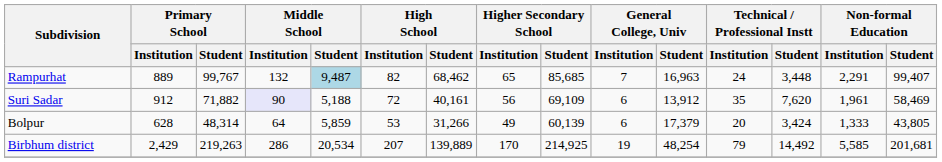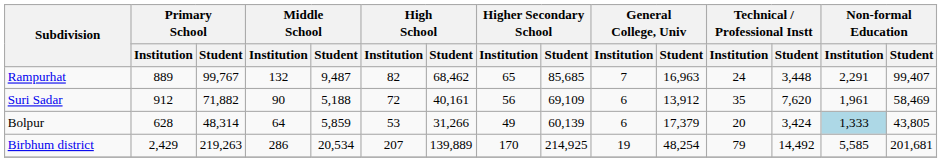Rampurhat | Middle School / Student: lightblue background -> no background
Suri Sadar | Middle School / Institution: lavender background -> no background
Bolpur | Non-formal Education / Institution: no background -> lightblue background
